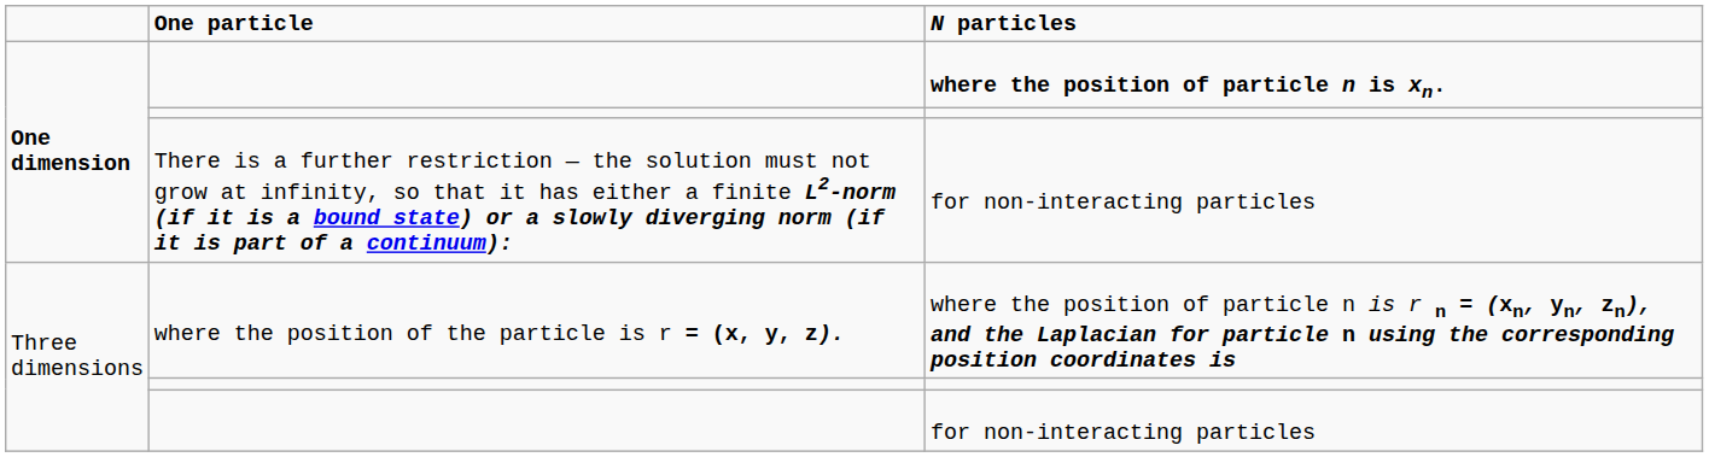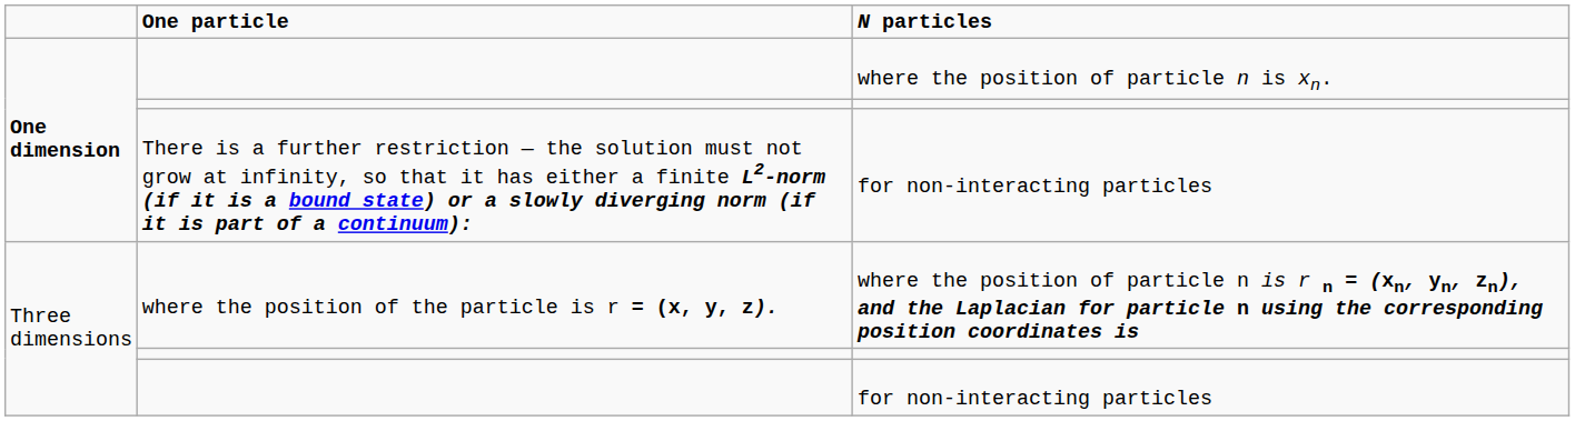where the position of particle n is xn. | N particles: bold -> normal
